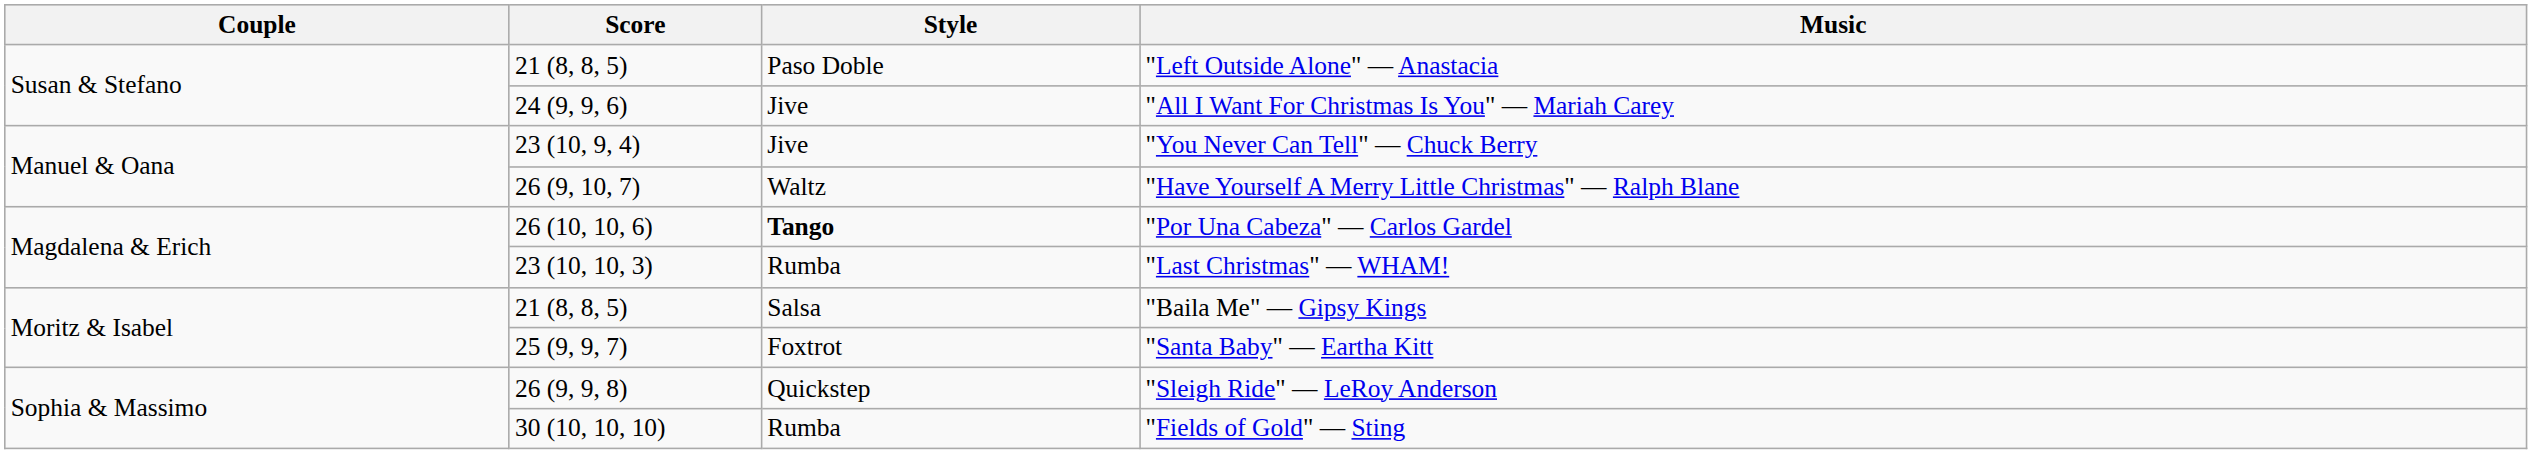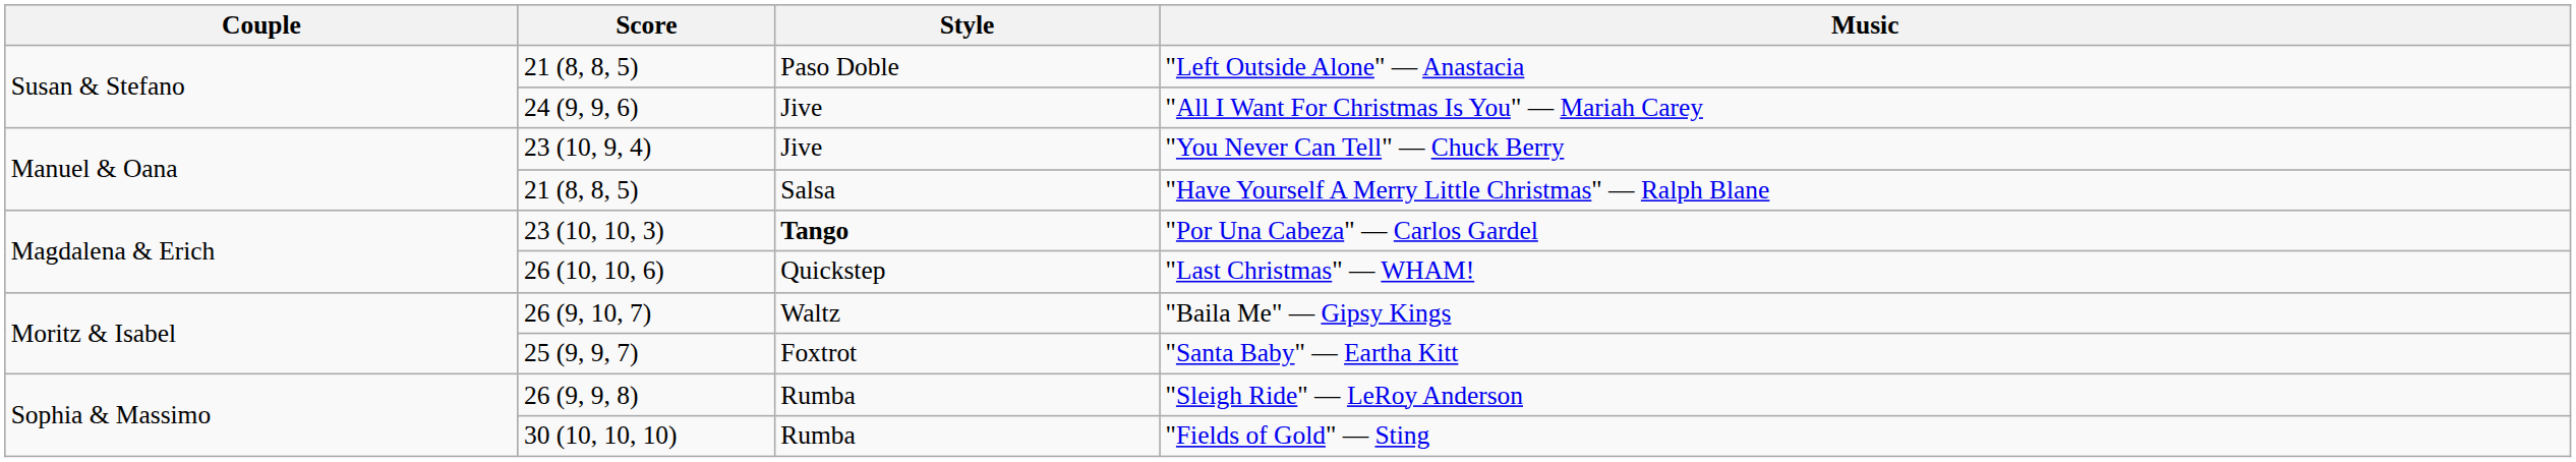"Have Yourself A Merry Little Christmas" — Ralph Blane | Score: 26 (9, 10, 7) -> 21 (8, 8, 5)
"Have Yourself A Merry Little Christmas" — Ralph Blane | Style: Waltz -> Salsa
"Por Una Cabeza" — Carlos Gardel | Score: 26 (10, 10, 6) -> 23 (10, 10, 3)
"Last Christmas" — WHAM! | Score: 23 (10, 10, 3) -> 26 (10, 10, 6)
"Last Christmas" — WHAM! | Style: Rumba -> Quickstep
"Baila Me" — Gipsy Kings | Score: 21 (8, 8, 5) -> 26 (9, 10, 7)
"Baila Me" — Gipsy Kings | Style: Salsa -> Waltz
"Sleigh Ride" — LeRoy Anderson | Style: Quickstep -> Rumba
